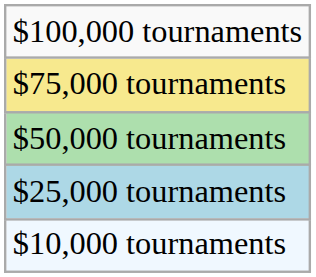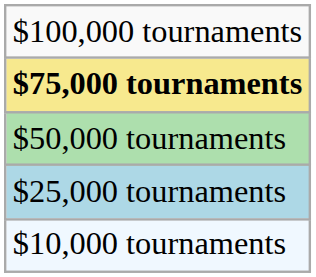row 2 | column 1: normal -> bold
